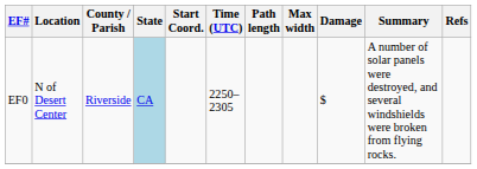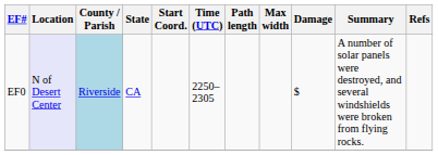EF0 | Location: no background -> lavender background
EF0 | County / Parish: no background -> lightblue background
EF0 | State: lightblue background -> no background
